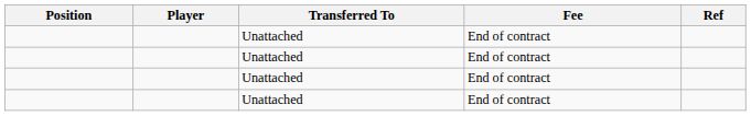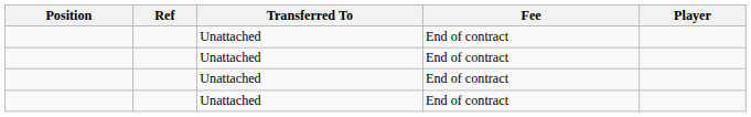columns swapped: Player <-> Ref
